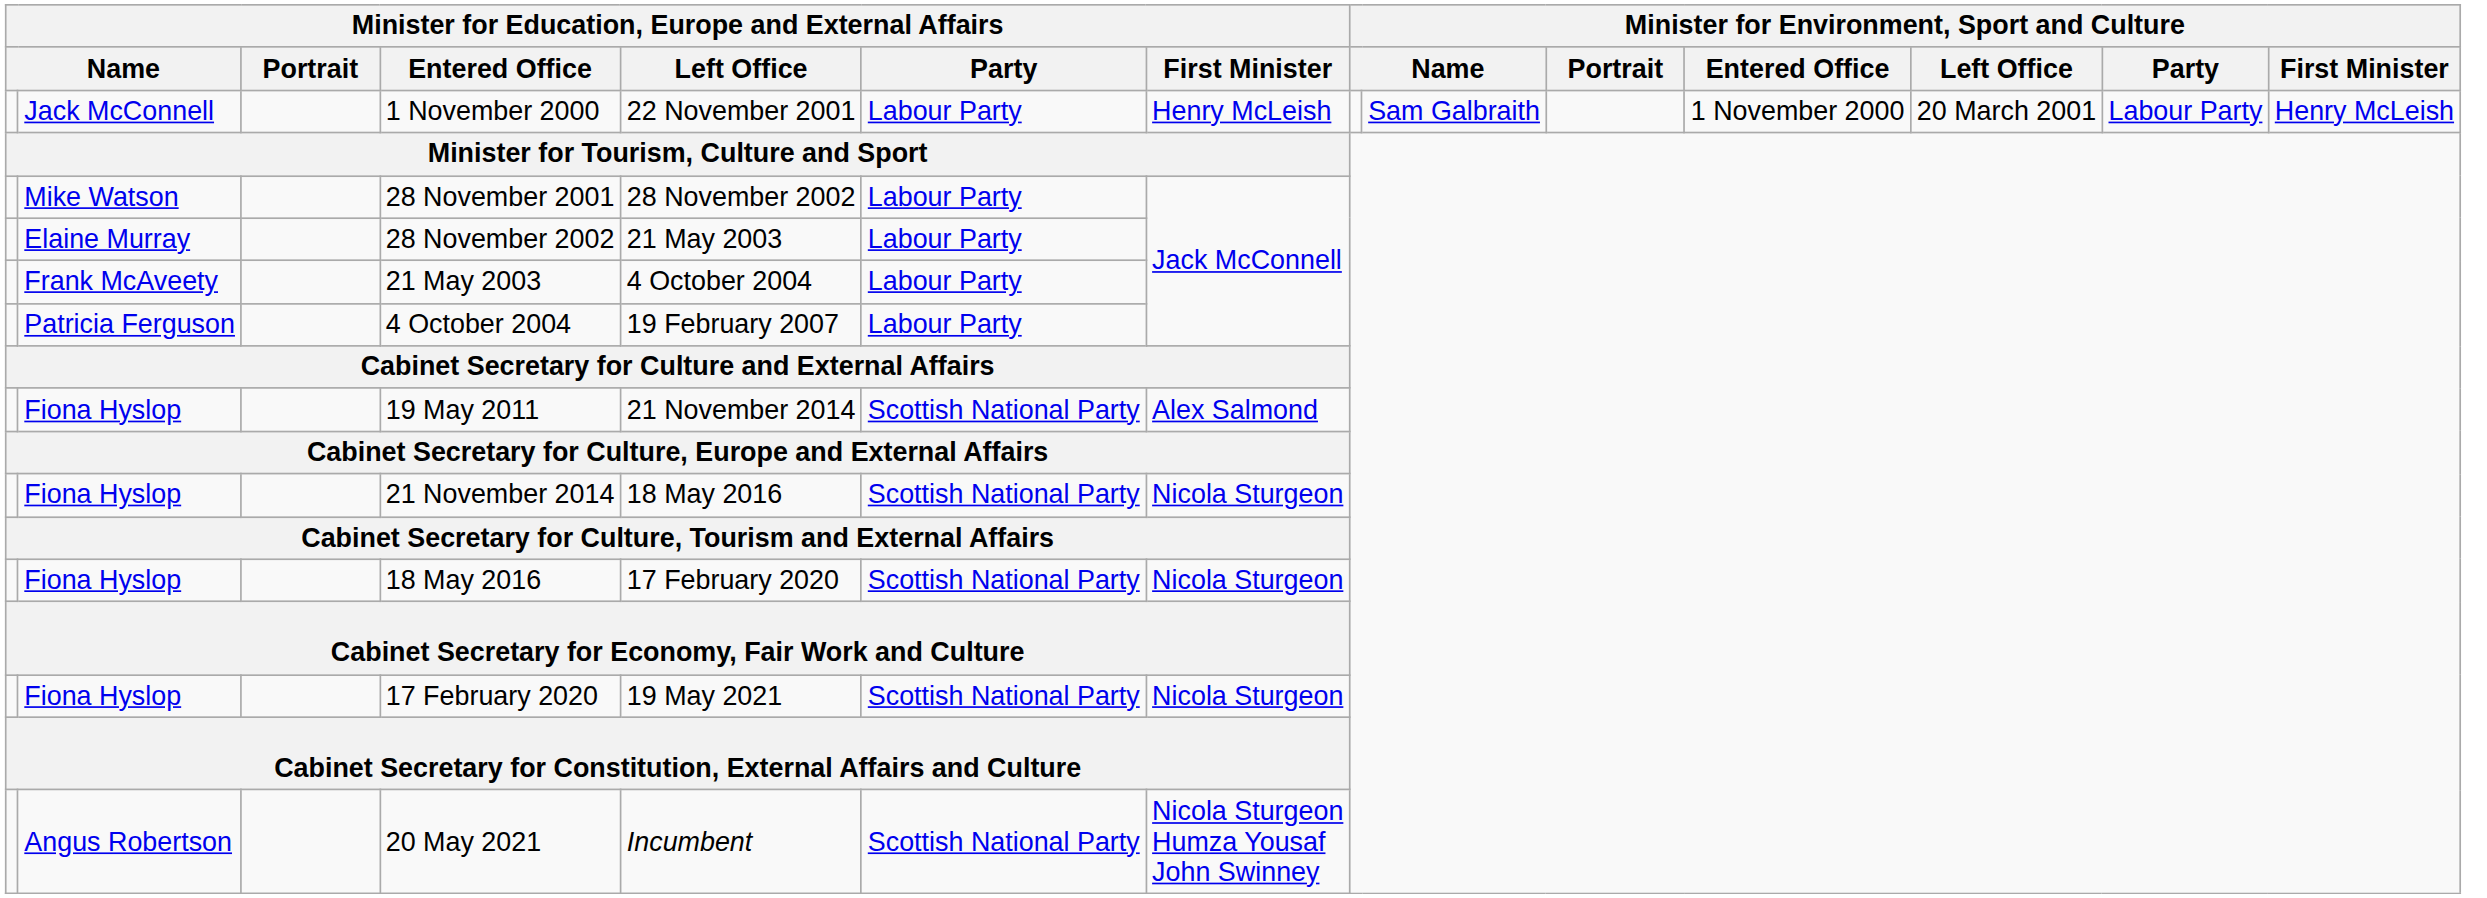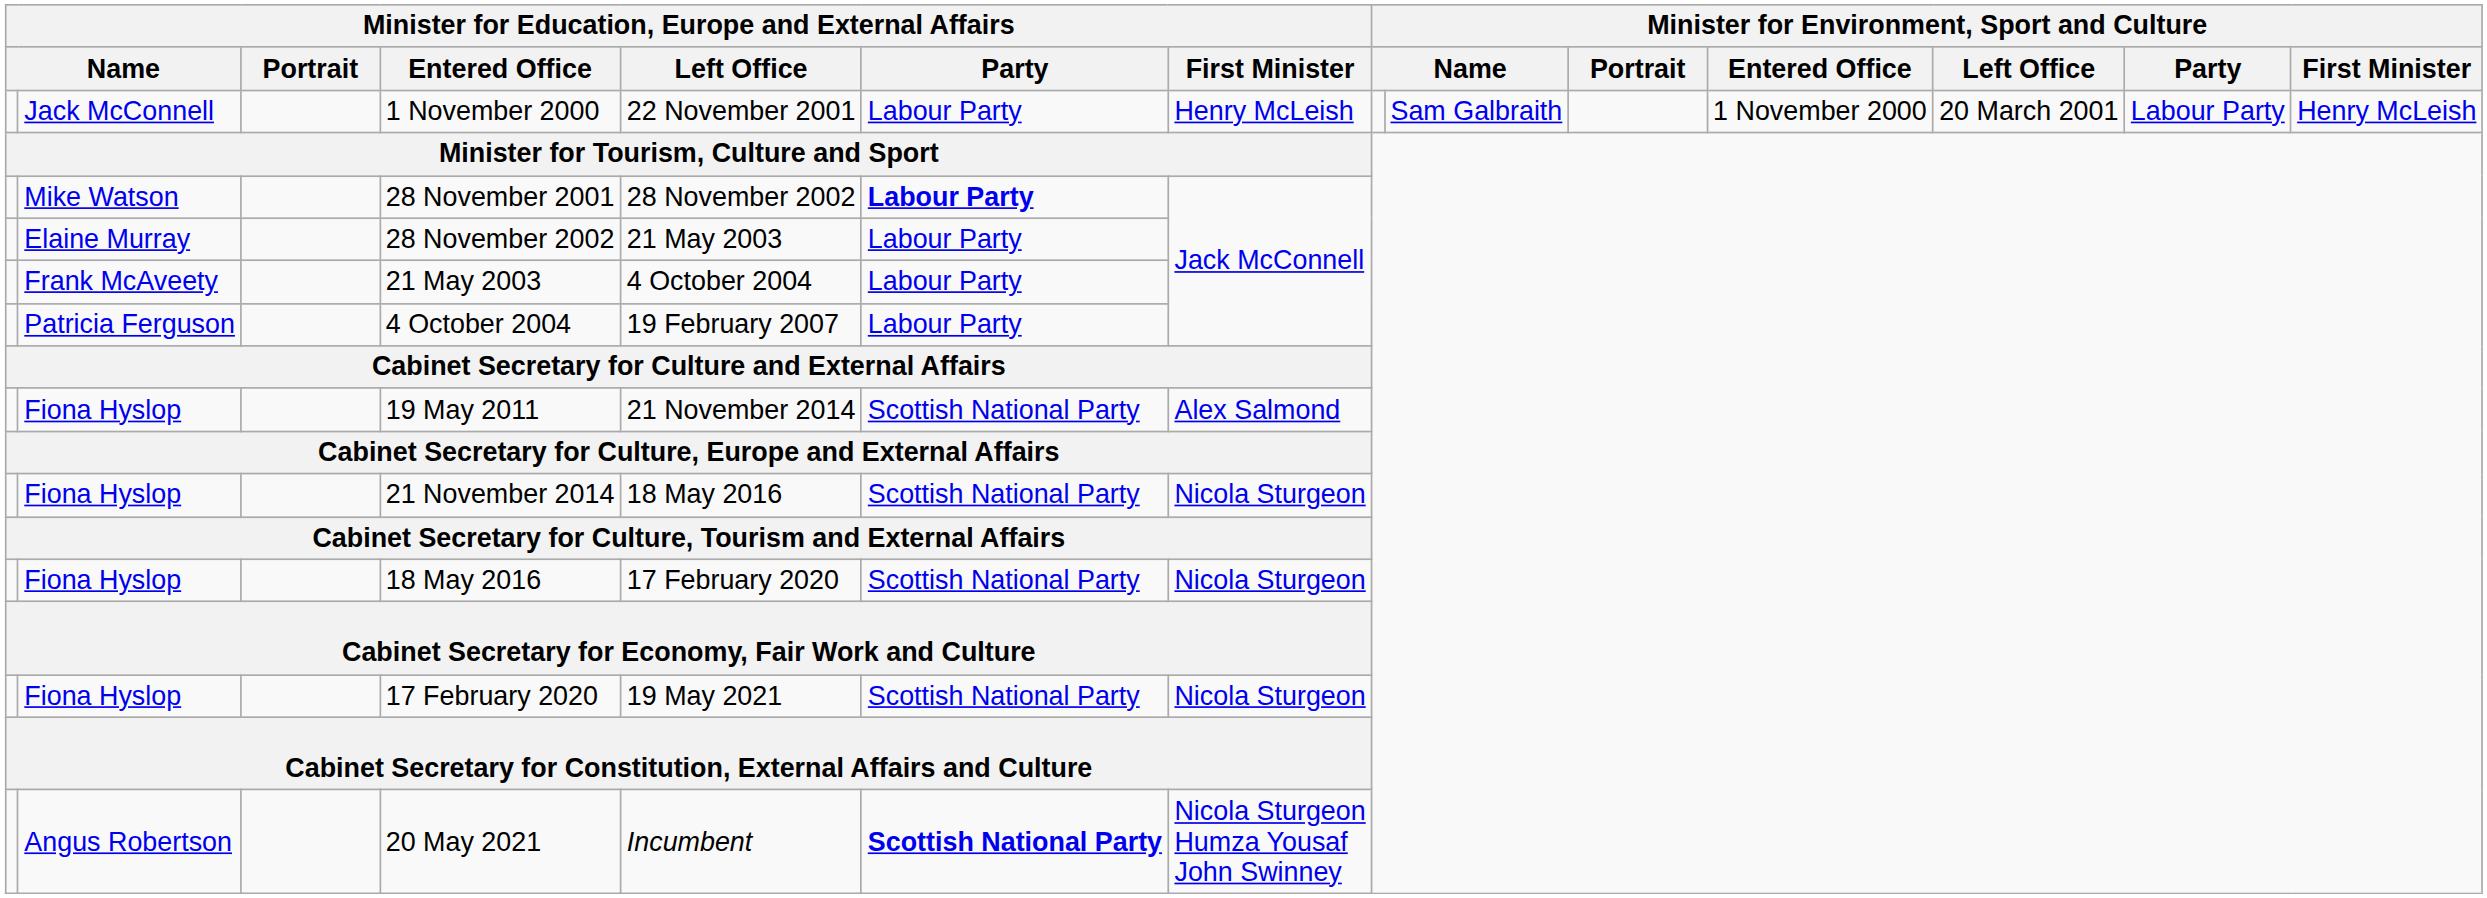28 November 2001 | Minister for Education, Europe and External Affairs / Party: normal -> bold
20 May 2021 | Minister for Education, Europe and External Affairs / Party: normal -> bold
